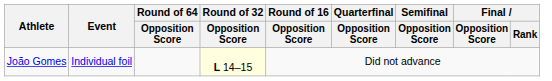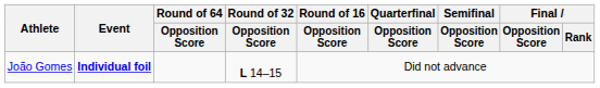João Gomes | Event: normal -> bold
João Gomes | Round of 32 / Opposition Score: lightyellow background -> no background
